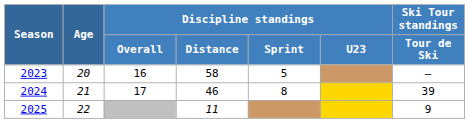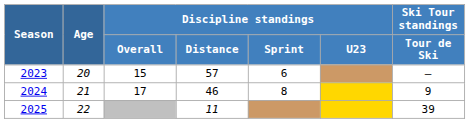2023 | Discipline standings / Overall: 16 -> 15
2023 | Discipline standings / Distance: 58 -> 57
2023 | Discipline standings / Sprint: 5 -> 6
2024 | Ski Tour standings / Tour de Ski: 39 -> 9
2025 | Ski Tour standings / Tour de Ski: 9 -> 39
